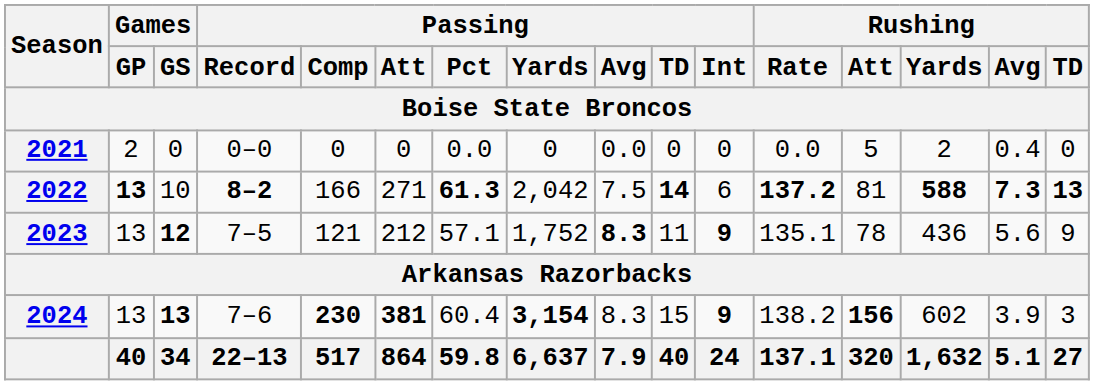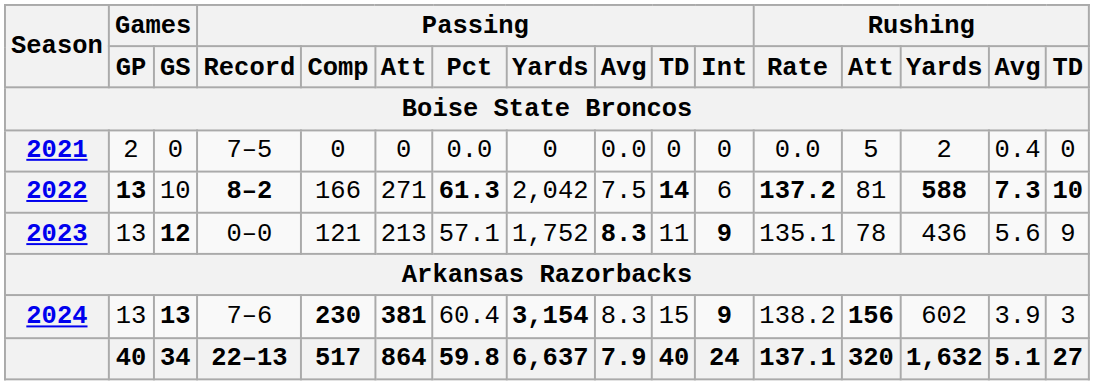2021 | Passing / Record: 0–0 -> 7–5
2022 | Rushing / TD: 13 -> 10
2023 | Passing / Record: 7–5 -> 0–0
2023 | Passing / Att: 212 -> 213
